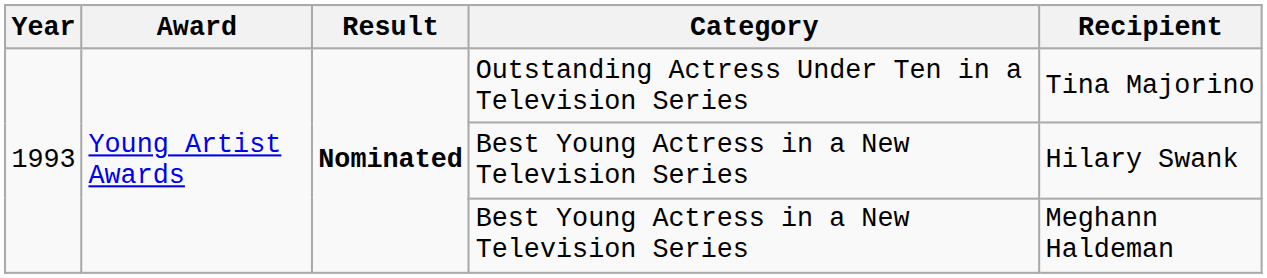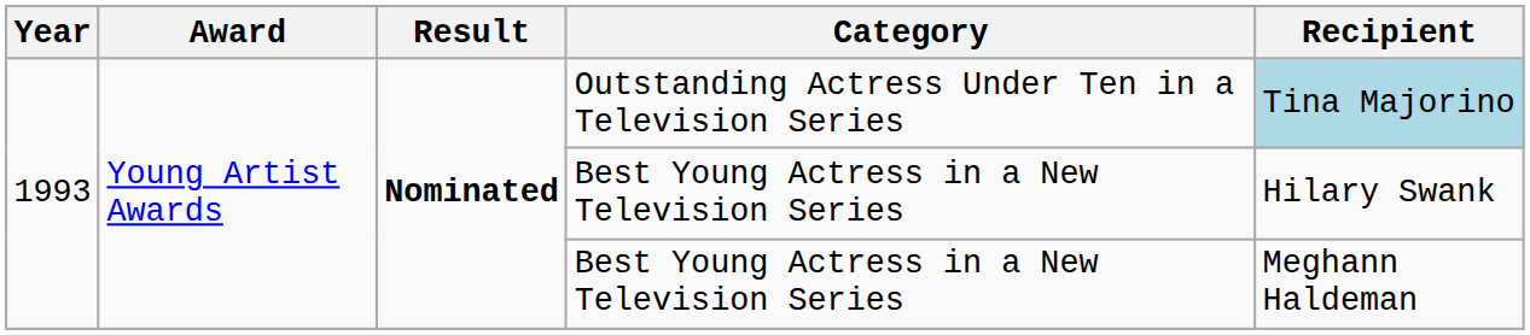Outstanding Actress Under Ten in a Television Series | Recipient: no background -> lightblue background
